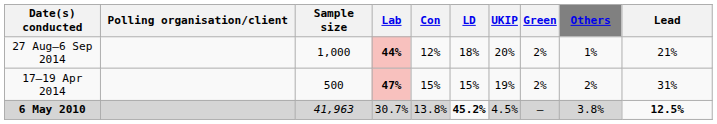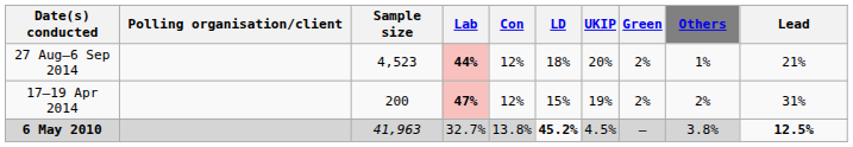27 Aug–6 Sep 2014 | Sample size: 1,000 -> 4,523
17–19 Apr 2014 | Sample size: 500 -> 200
17–19 Apr 2014 | Con: 15% -> 12%
6 May 2010 | Lab: 30.7% -> 32.7%
